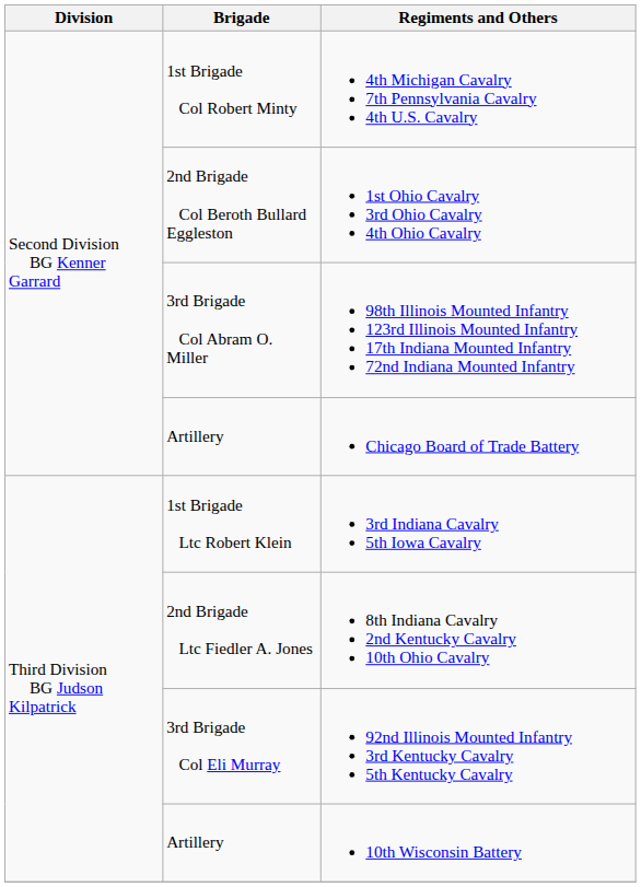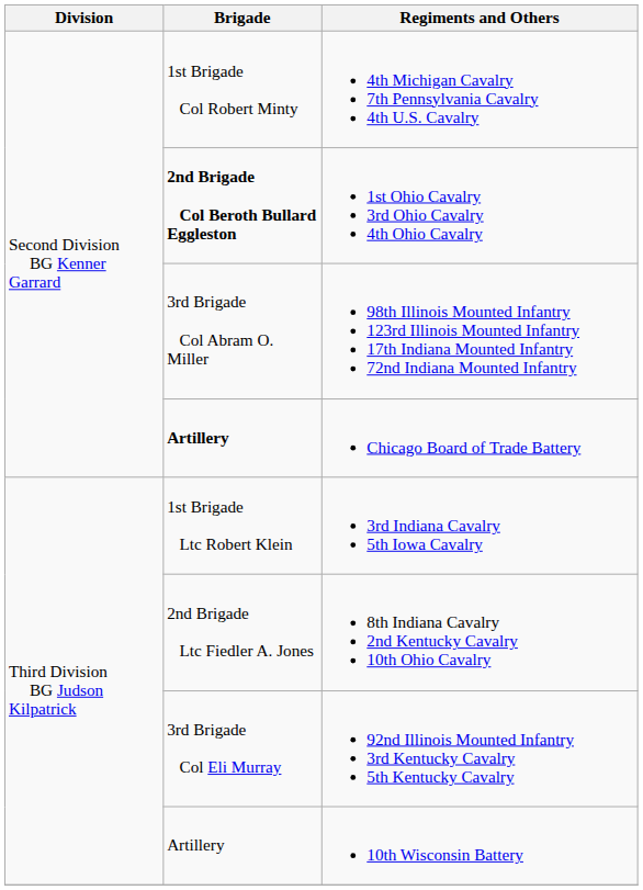1st Ohio Cavalry 3rd Ohio Cavalry 4th Ohio Cavalry | Brigade: normal -> bold
Chicago Board of Trade Battery | Brigade: normal -> bold
